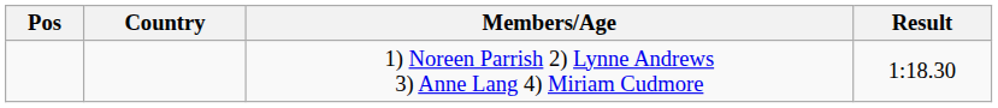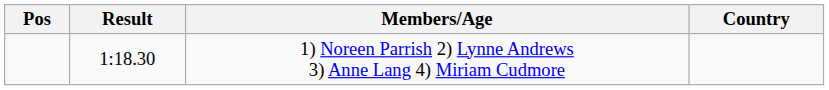columns swapped: Country <-> Result
